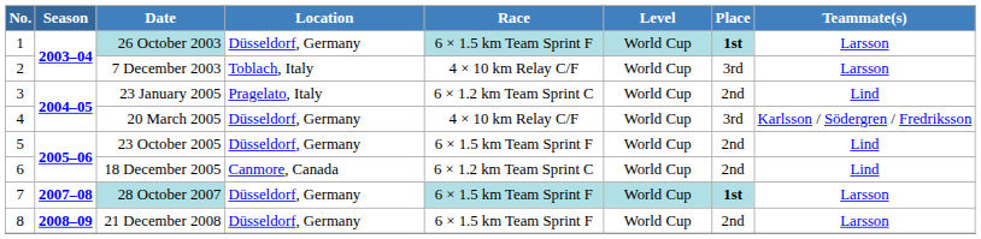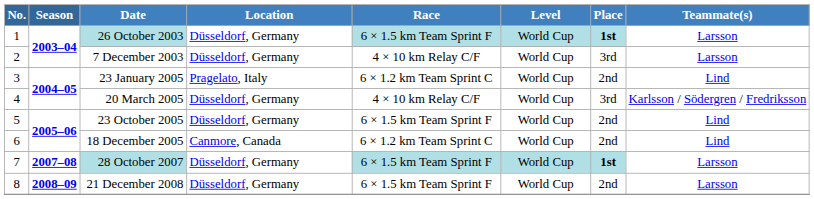7 December 2003 | Location: Toblach, Italy -> Düsseldorf, Germany
